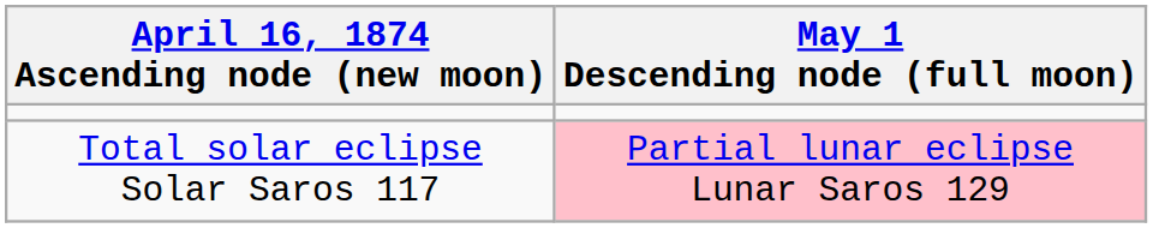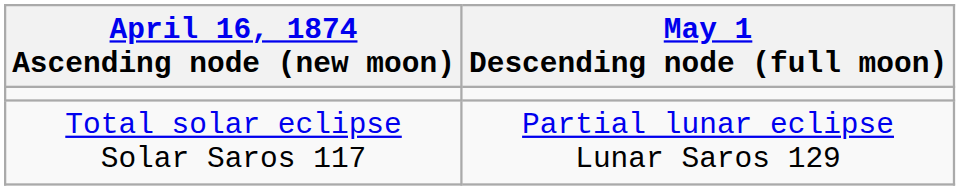row 3 | May 1 Descending node (full moon): pink background -> no background
